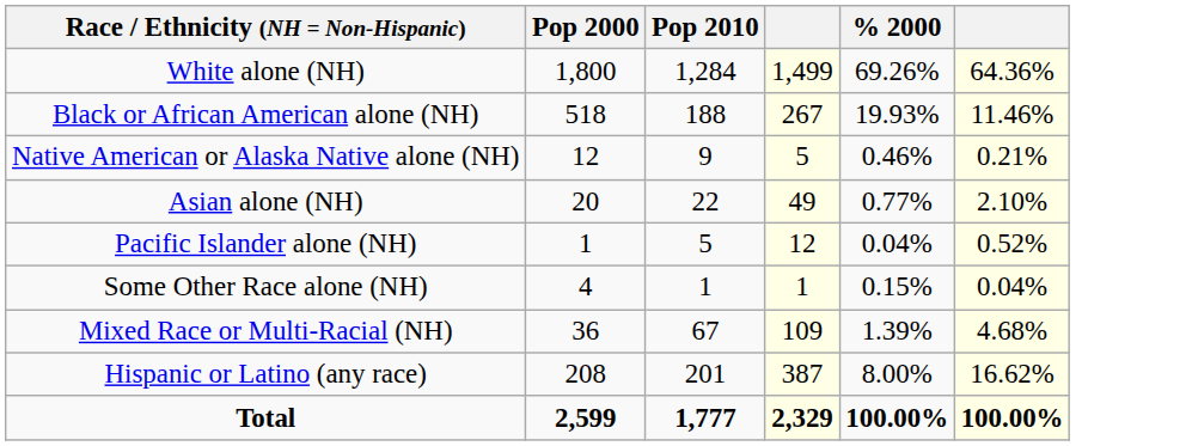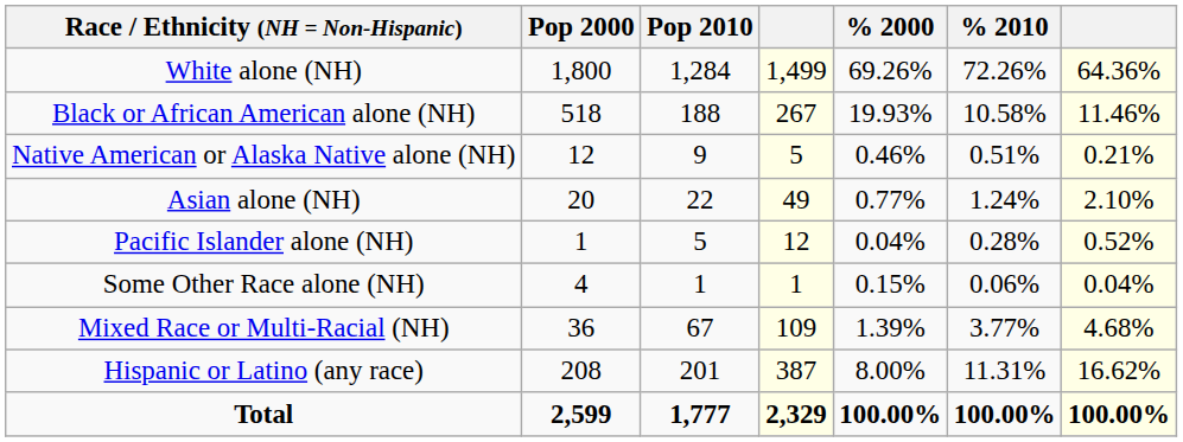+ column: % 2010 | 72.26% | 10.58% | 0.51% | 1.24% | 0.28% | 0.06% | 3.77% | 11.31% | 100.00%
